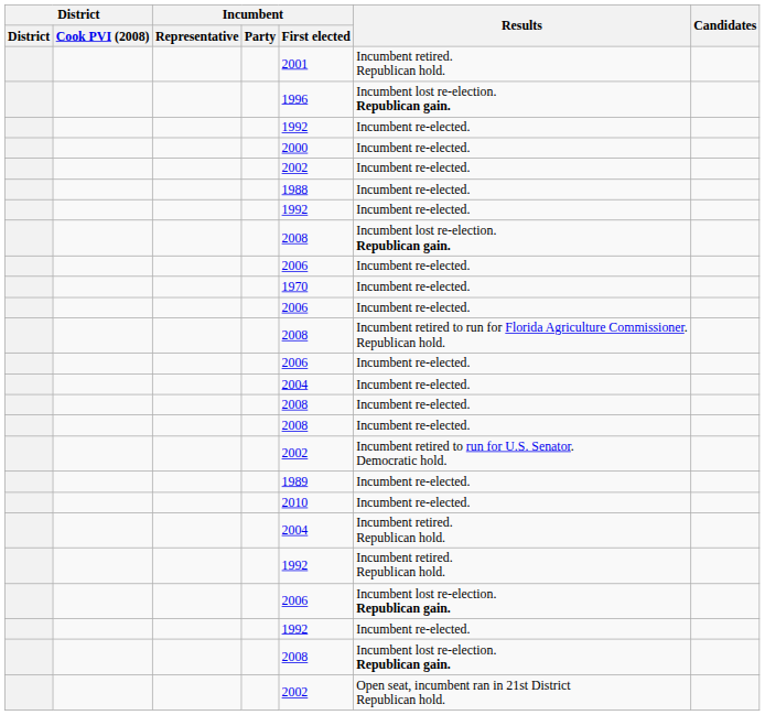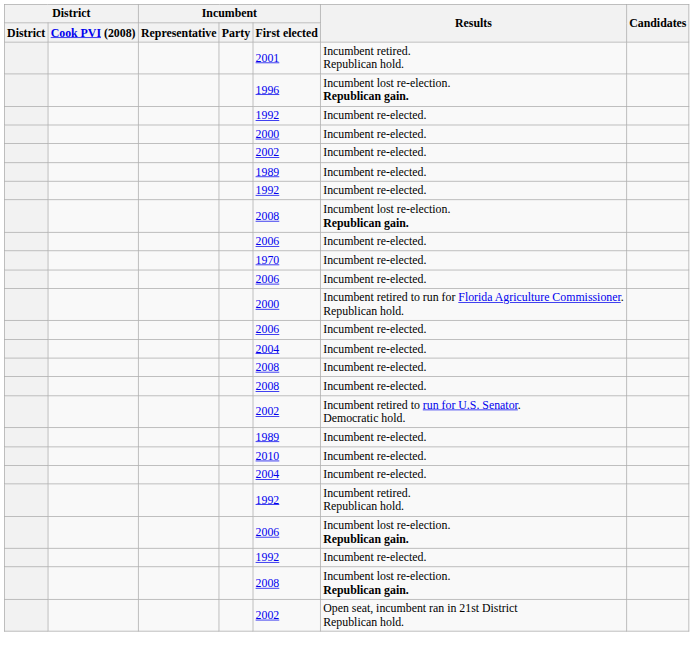row 8 | Incumbent / First elected: 1988 -> 1989
row 14 | Incumbent / First elected: 2008 -> 2000
row 22 | Results: Incumbent retired. Republican hold. -> Incumbent re-elected.
